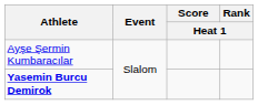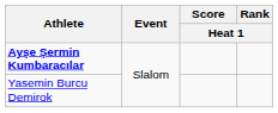Ayşe Şermin Kumbaracılar | Athlete: normal -> bold
Yasemin Burcu Demirok | Athlete: bold -> normal
